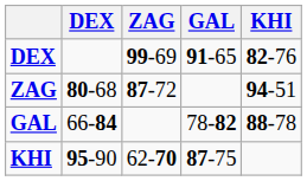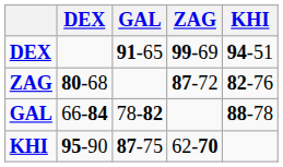columns swapped: GAL <-> ZAG
row 2 | KHI: 82-76 -> 94-51
row 3 | KHI: 94-51 -> 82-76
